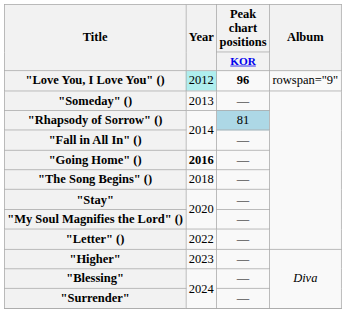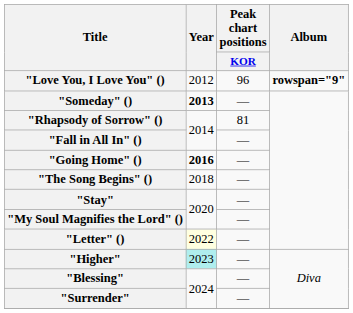"Love You, I Love You" () | Year: paleturquoise background -> no background
"Love You, I Love You" () | Peak chart positions / KOR: bold -> normal
"Love You, I Love You" () | Album: normal -> bold
"Someday" () | Year: normal -> bold
"Rhapsody of Sorrow" () | Peak chart positions / KOR: lightblue background -> no background
"Letter" () | Year: no background -> lightyellow background
"Higher" | Year: no background -> paleturquoise background
